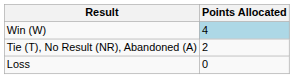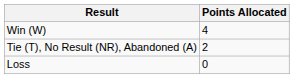Win (W) | Points Allocated: lightblue background -> no background
